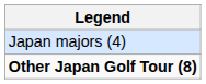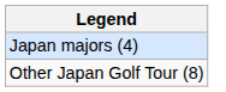row 3 | column 1: bold -> normal
